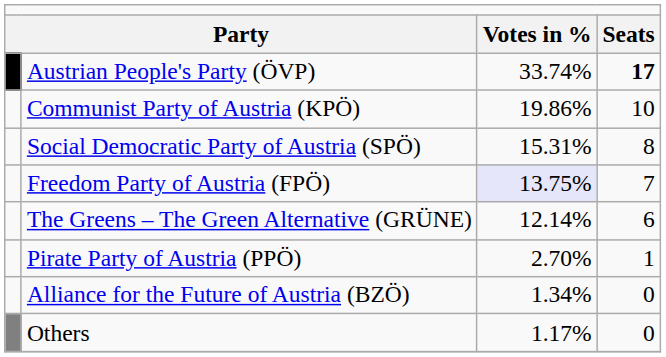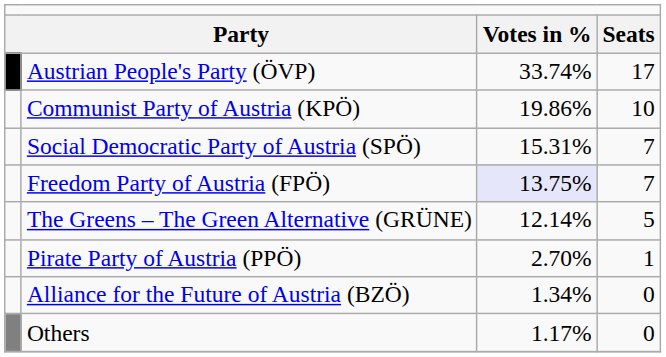Austrian People's Party (ÖVP) | column 4: bold -> normal
Social Democratic Party of Austria (SPÖ) | column 4: 8 -> 7
The Greens – The Green Alternative (GRÜNE) | column 4: 6 -> 5
